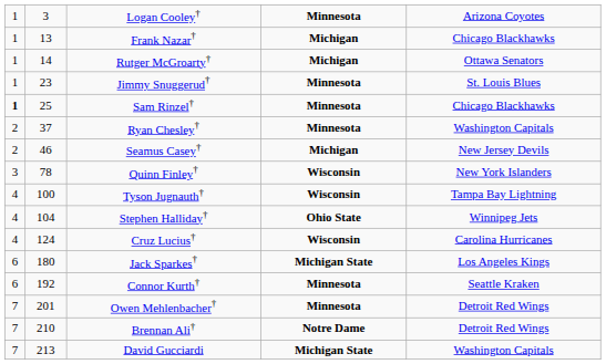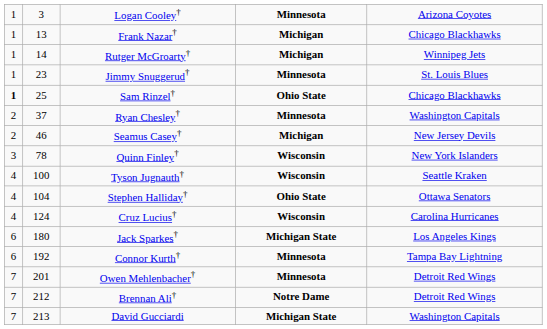Rutger McGroarty† | column 5: Ottawa Senators -> Winnipeg Jets
Sam Rinzel† | column 4: Minnesota -> Ohio State
Tyson Jugnauth† | column 5: Tampa Bay Lightning -> Seattle Kraken
Stephen Halliday† | column 5: Winnipeg Jets -> Ottawa Senators
Connor Kurth† | column 5: Seattle Kraken -> Tampa Bay Lightning
Brennan Ali† | column 2: 210 -> 212
